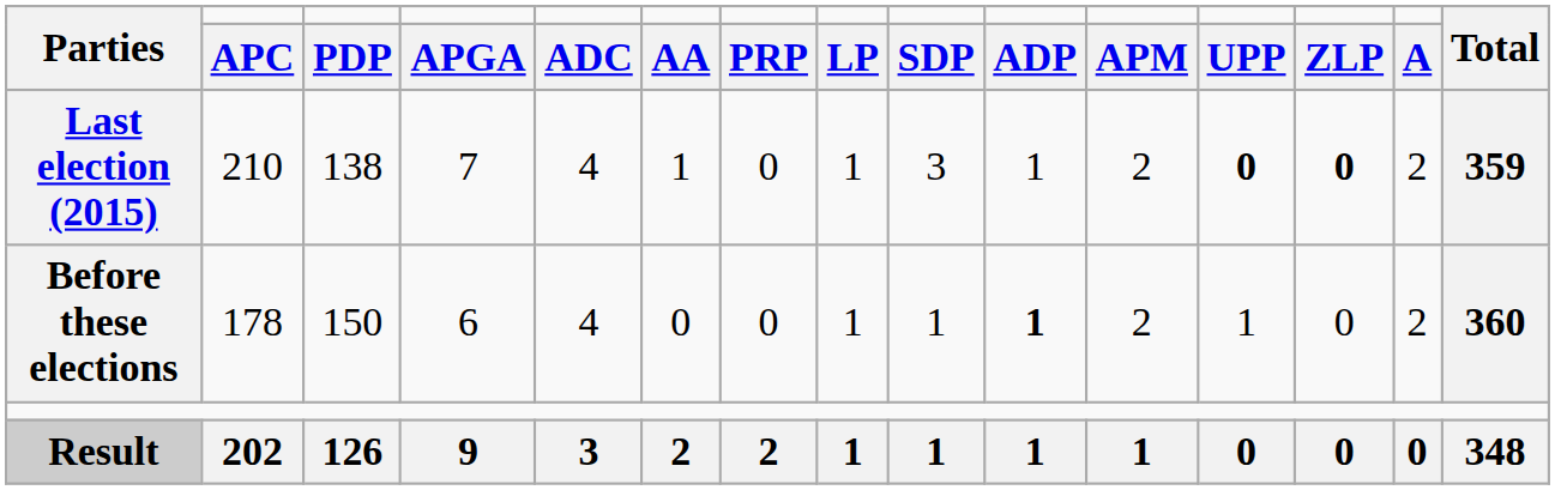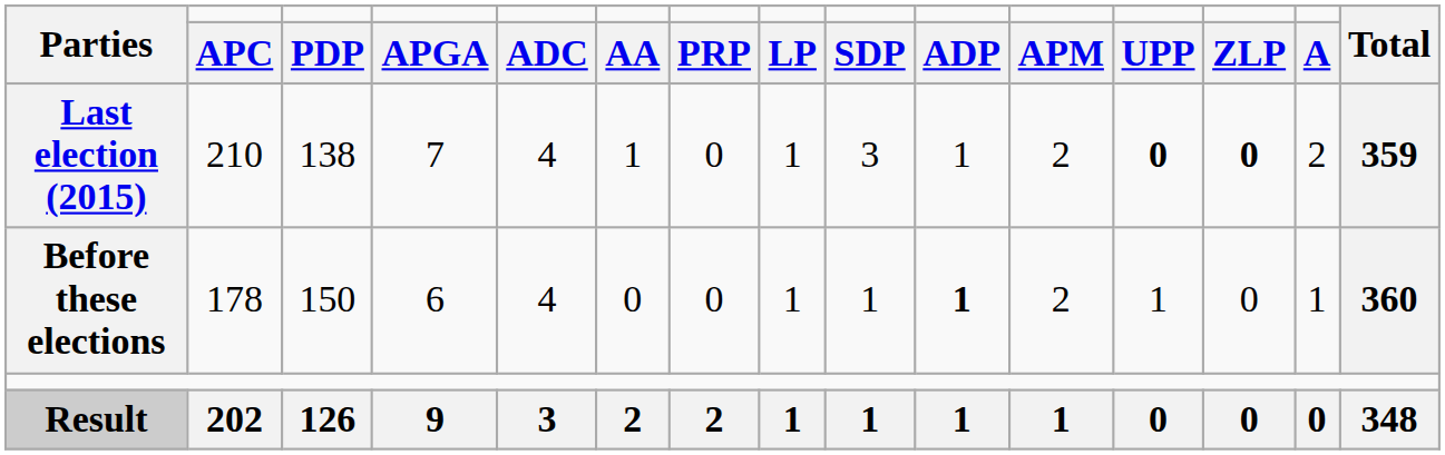Before these elections | A: 2 -> 1
